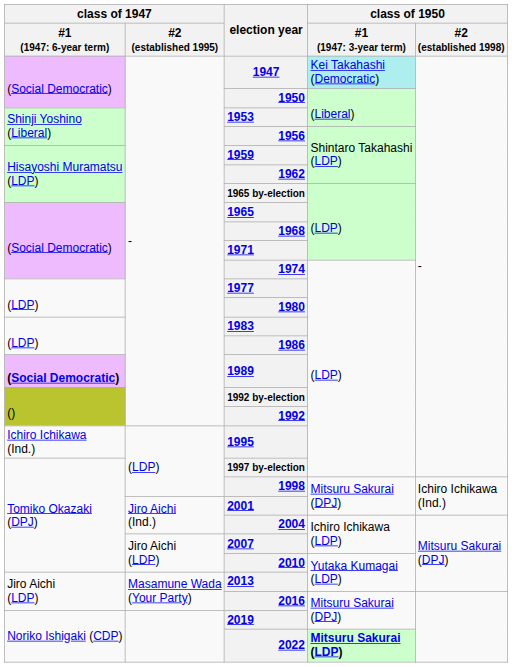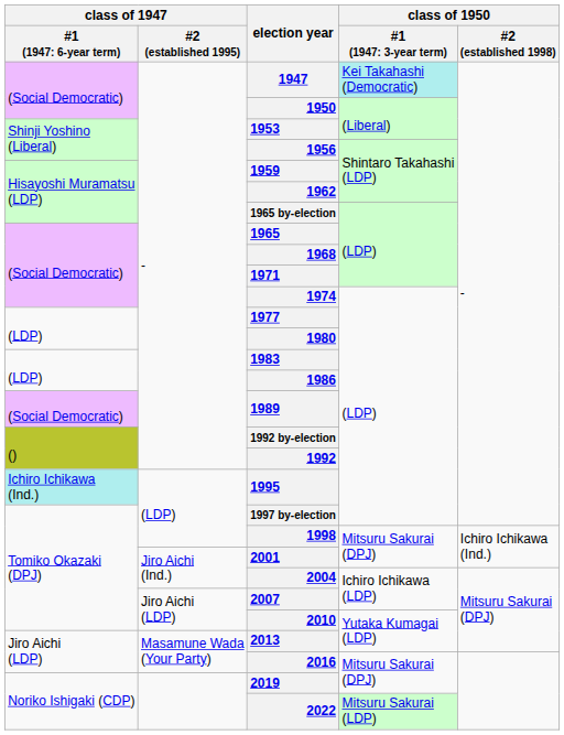1989 | column 1: bold -> normal
1995 | column 1: no background -> paleturquoise background
2022 | column 4: bold -> normal
